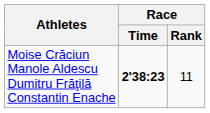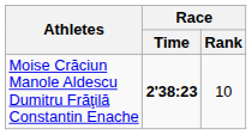row 3 | Race / Rank: 11 -> 10
